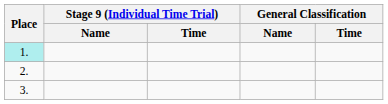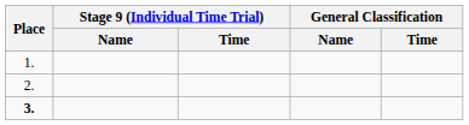1. | Place: paleturquoise background -> no background
3. | Place: normal -> bold
